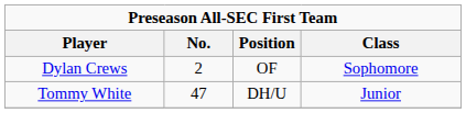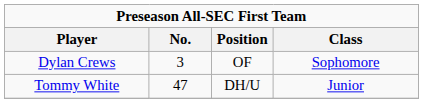Dylan Crews | No.: 2 -> 3
